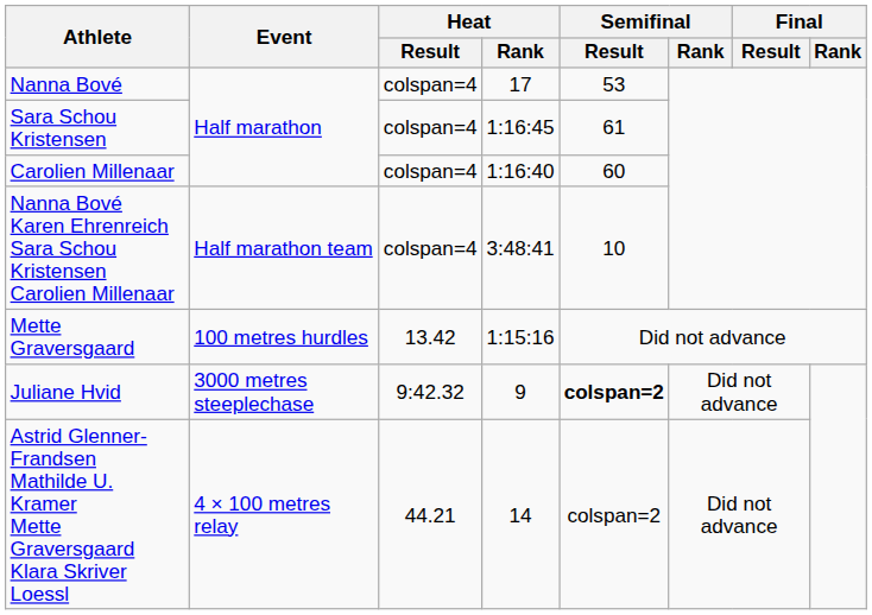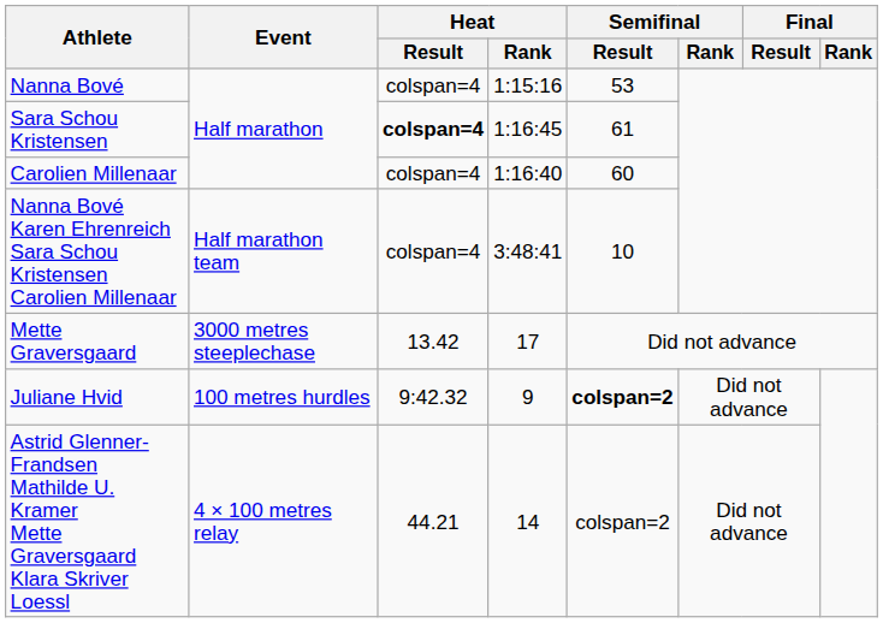Nanna Bové | Heat / Rank: 17 -> 1:15:16
Sara Schou Kristensen | Heat / Result: normal -> bold
Mette Graversgaard | Event: 100 metres hurdles -> 3000 metres steeplechase
Mette Graversgaard | Heat / Rank: 1:15:16 -> 17
Juliane Hvid | Event: 3000 metres steeplechase -> 100 metres hurdles
